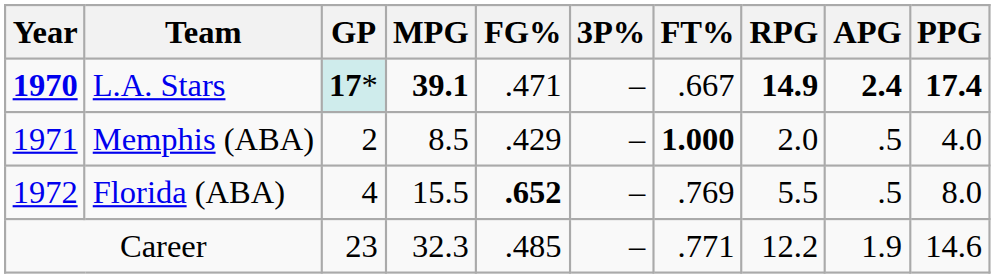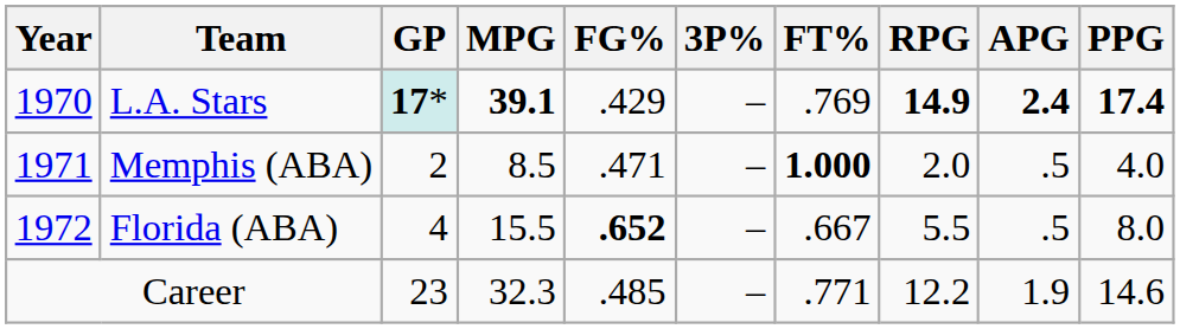L.A. Stars | Year: bold -> normal
L.A. Stars | FG%: .471 -> .429
L.A. Stars | FT%: .667 -> .769
Memphis (ABA) | FG%: .429 -> .471
Florida (ABA) | FT%: .769 -> .667
